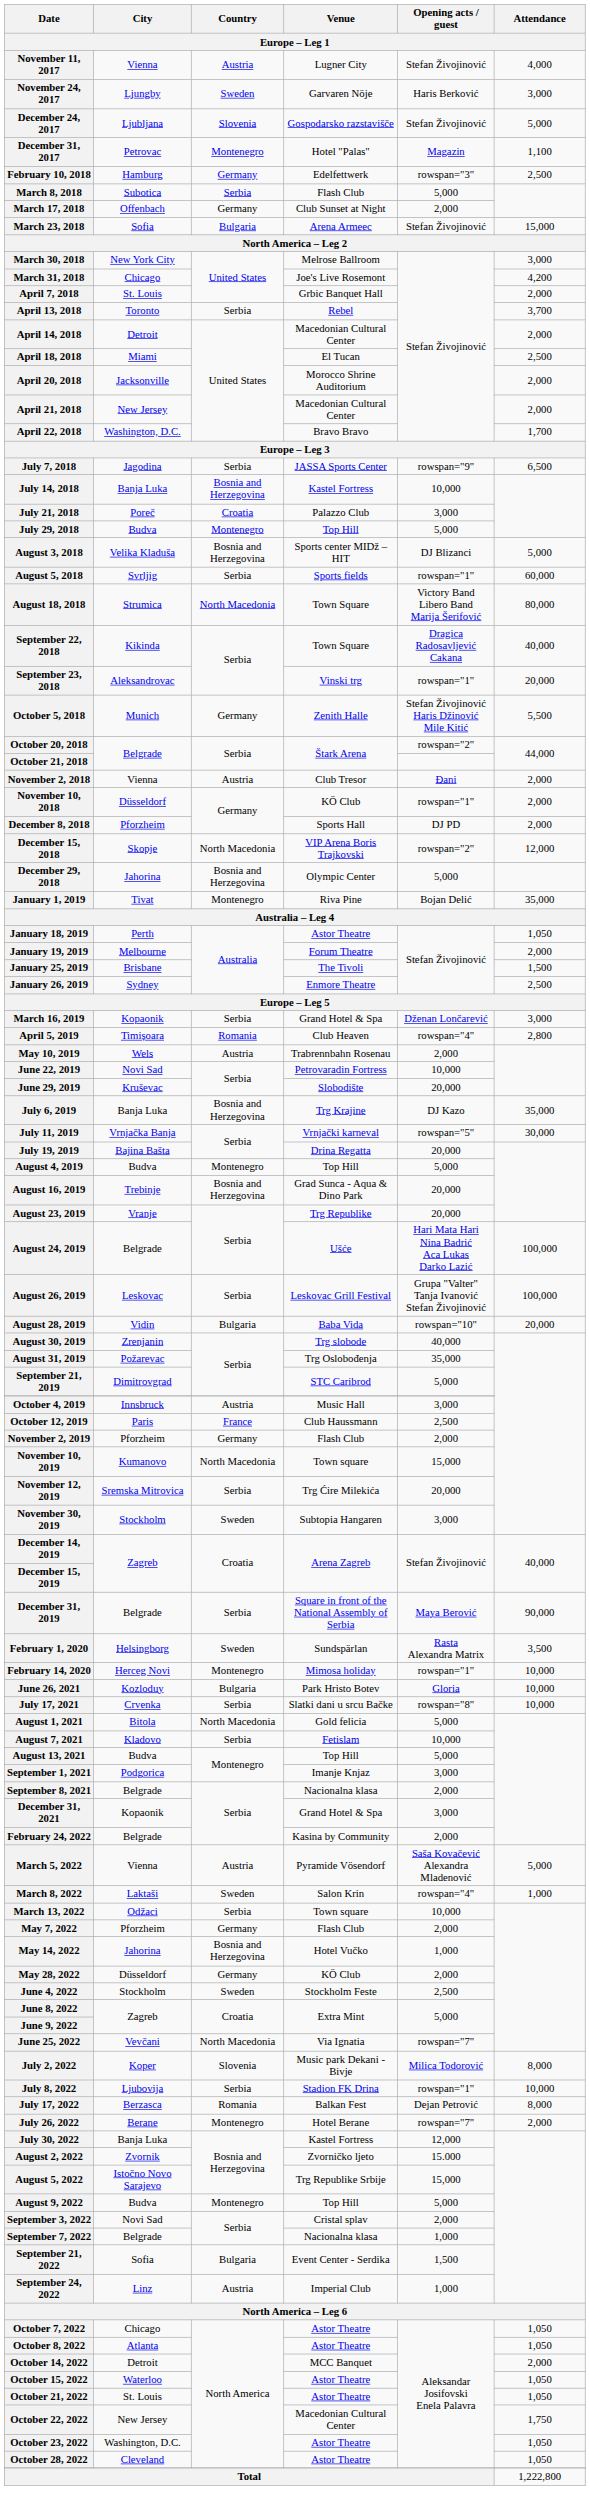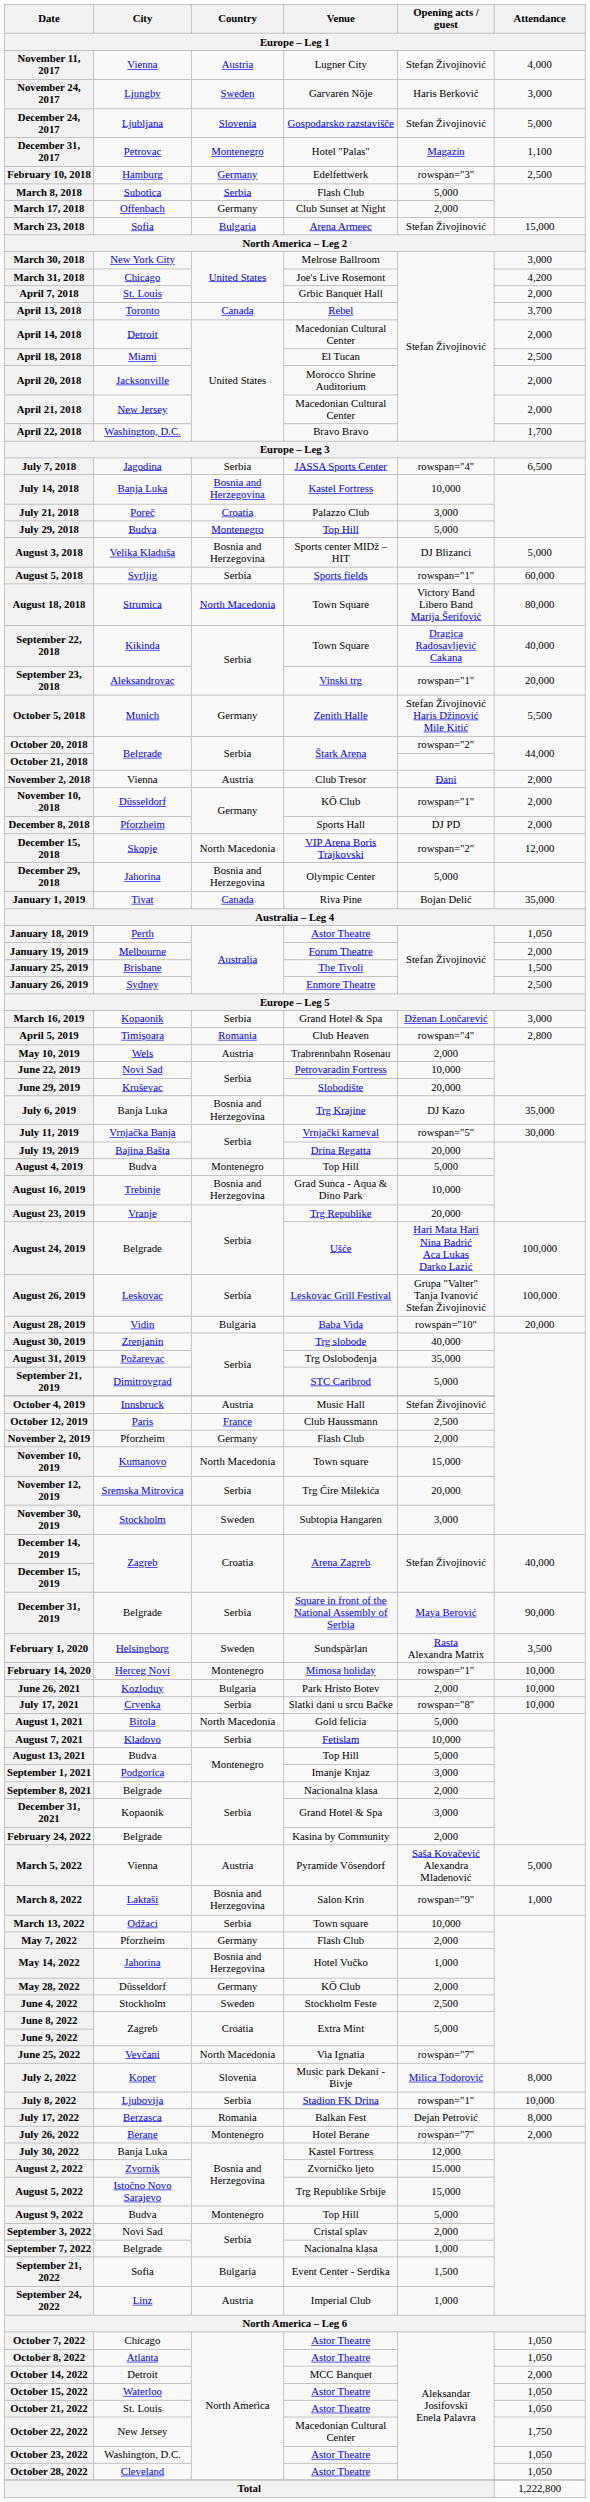April 13, 2018 | Country: Serbia -> Canada
July 7, 2018 | Opening acts / guest: rowspan="9" -> rowspan="4"
January 1, 2019 | Country: Montenegro -> Canada
August 16, 2019 | Opening acts / guest: 20,000 -> 10,000
October 4, 2019 | Opening acts / guest: 3,000 -> Stefan Živojinović
June 26, 2021 | Opening acts / guest: Gloria -> 2,000
March 8, 2022 | Country: Sweden -> Bosnia and Herzegovina
March 8, 2022 | Opening acts / guest: rowspan="4" -> rowspan="9"
